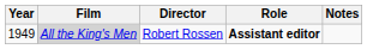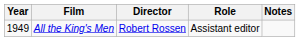row 2 | Film: lightgrey background -> no background
row 2 | Role: bold -> normal
